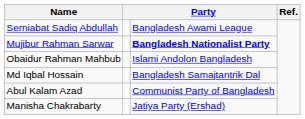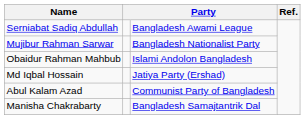Mujibur Rahman Sarwar | Party: bold -> normal
Md Iqbal Hossain | Party: Bangladesh Samajtantrik Dal -> Jatiya Party (Ershad)
Manisha Chakrabarty | Party: Jatiya Party (Ershad) -> Bangladesh Samajtantrik Dal
